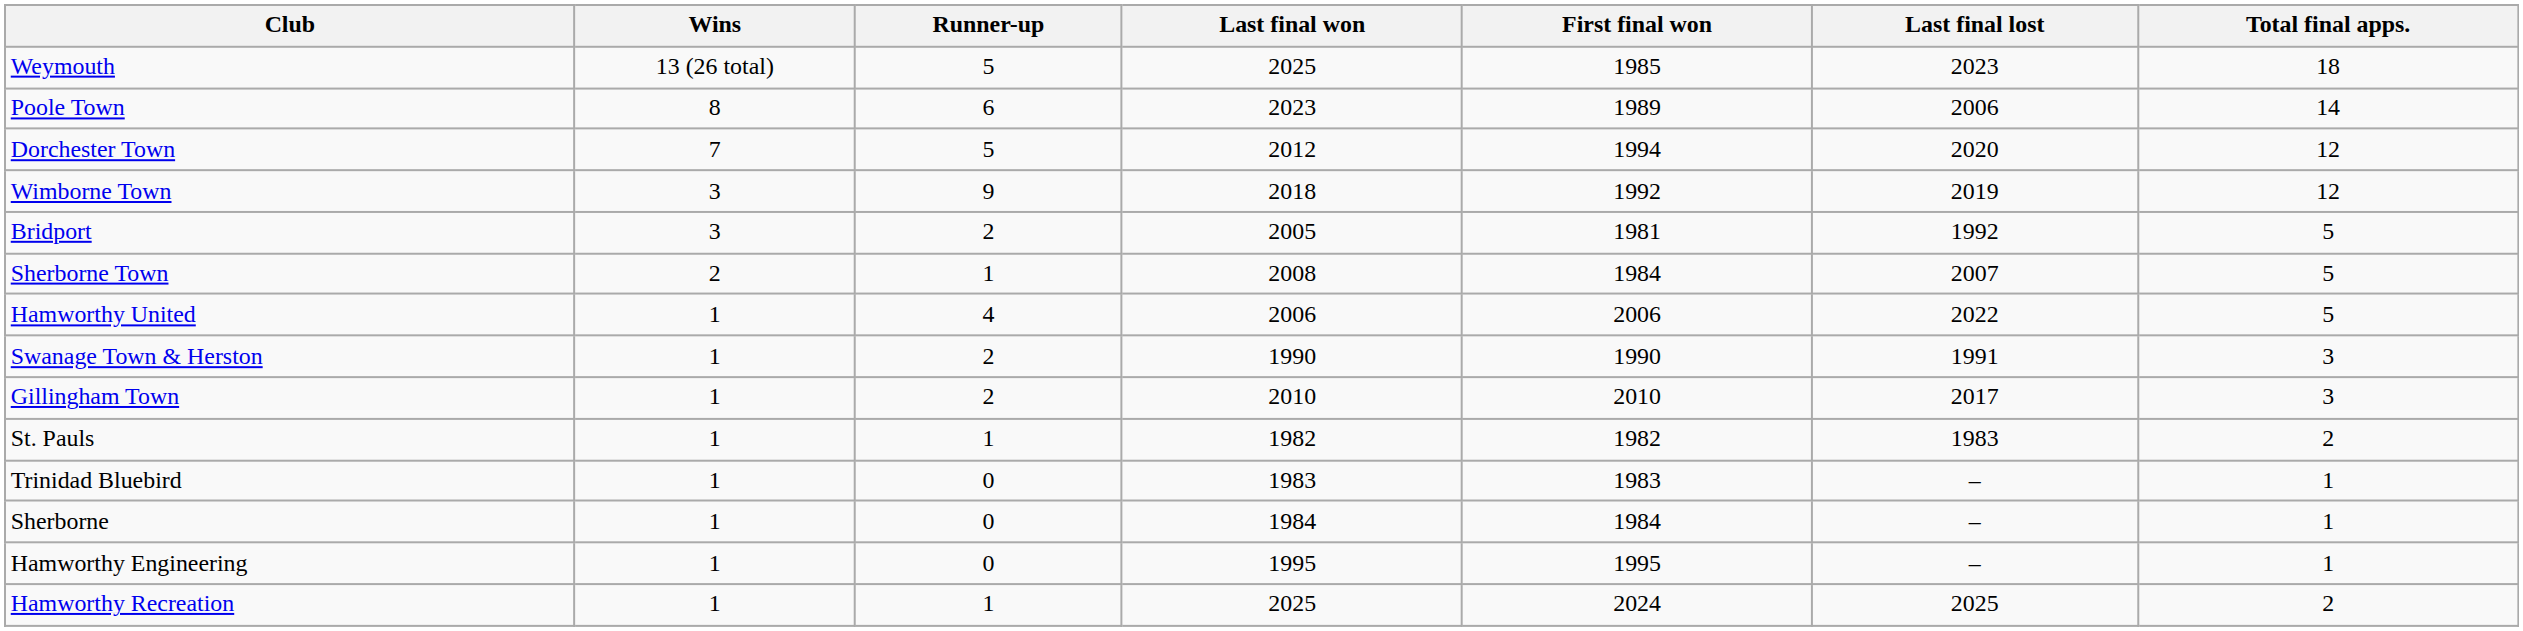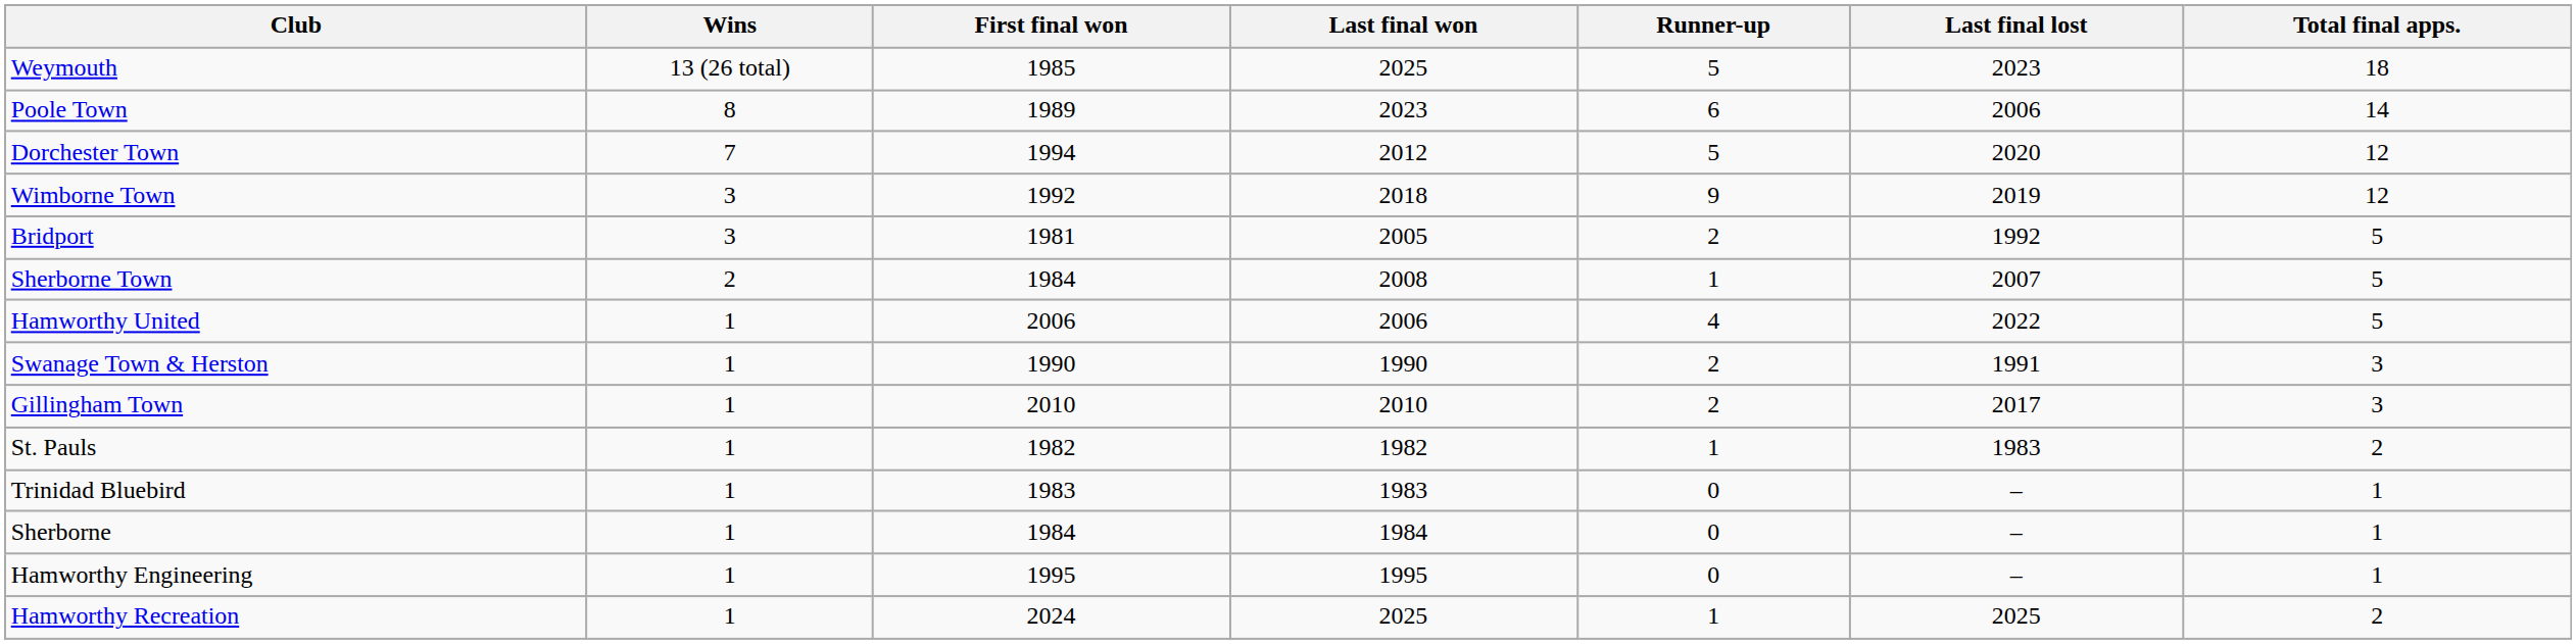columns swapped: First final won <-> Runner-up
